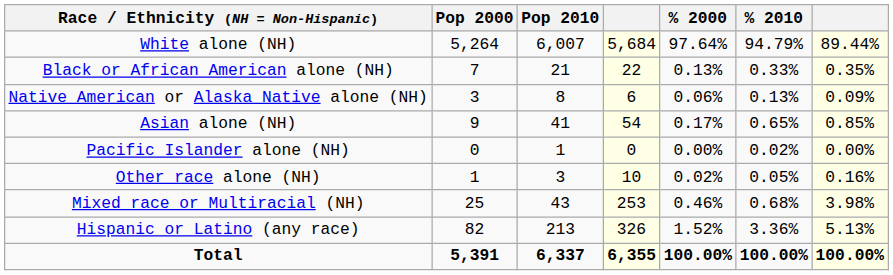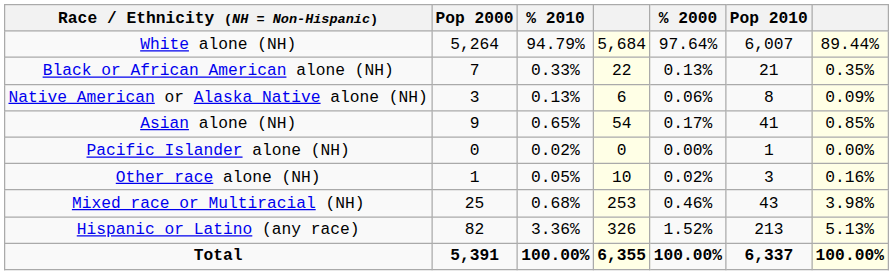columns swapped: Pop 2010 <-> % 2010
